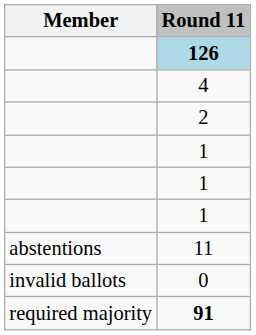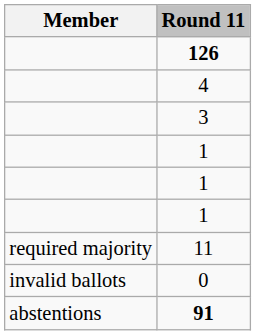row 2 | Round 11: lightblue background -> no background
row 4 | Round 11: 2 -> 3
row 8 | Member: abstentions -> required majority
row 10 | Member: required majority -> abstentions
